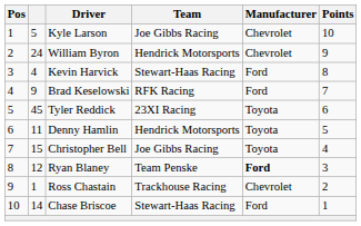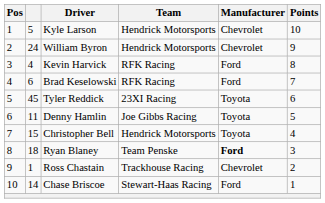Kyle Larson | Team: Joe Gibbs Racing -> Hendrick Motorsports
Kevin Harvick | Team: Stewart-Haas Racing -> RFK Racing
Brad Keselowski | column 2: 9 -> 6
Denny Hamlin | Team: Hendrick Motorsports -> Joe Gibbs Racing
Christopher Bell | Team: Joe Gibbs Racing -> Hendrick Motorsports
Ryan Blaney | column 2: 12 -> 18
